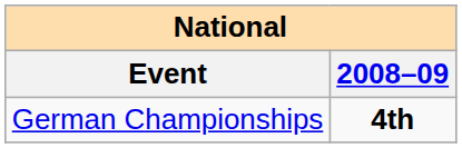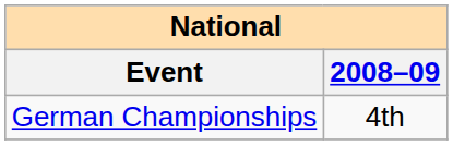German Championships | 2008–09: bold -> normal
